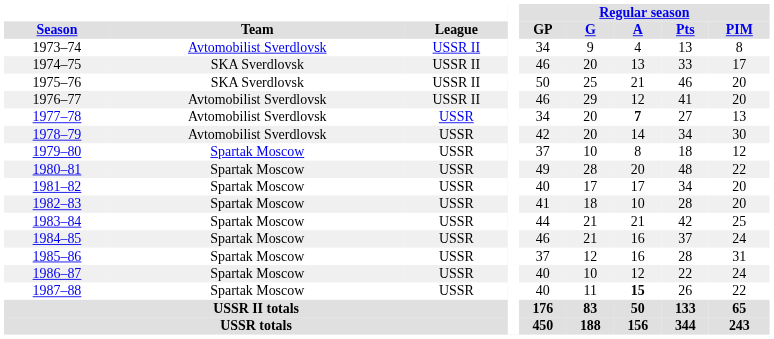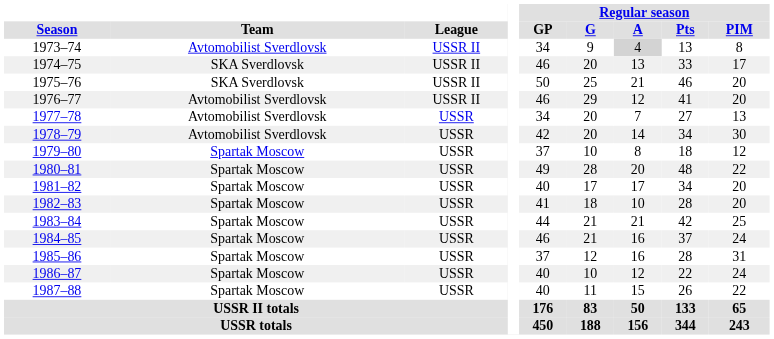1973–74 | Regular season / A: no background -> lightgrey background
1977–78 | Regular season / A: bold -> normal
1987–88 | Regular season / A: bold -> normal
